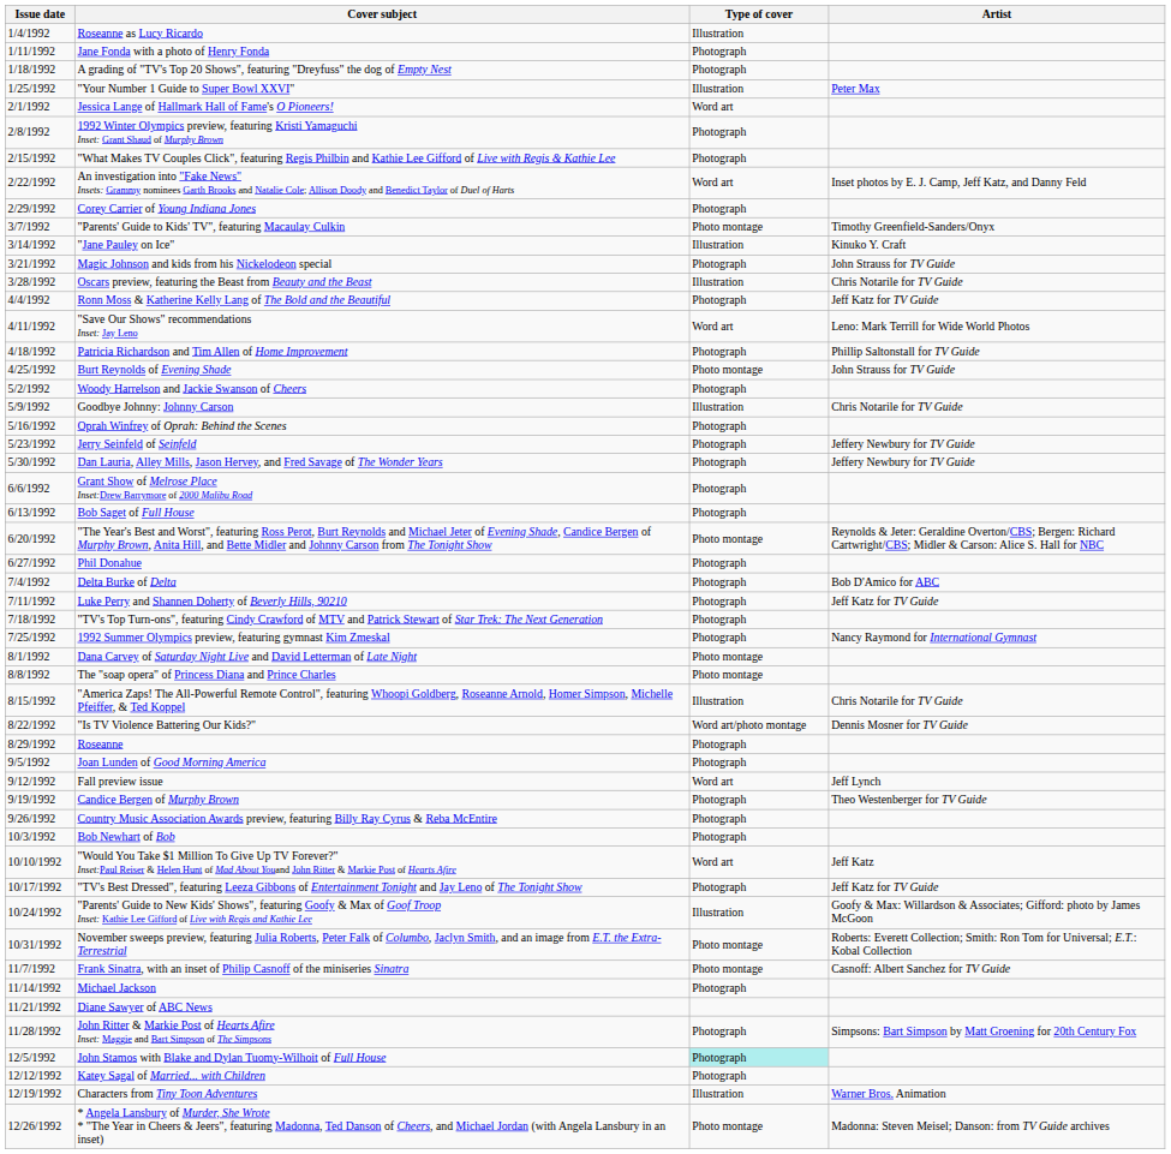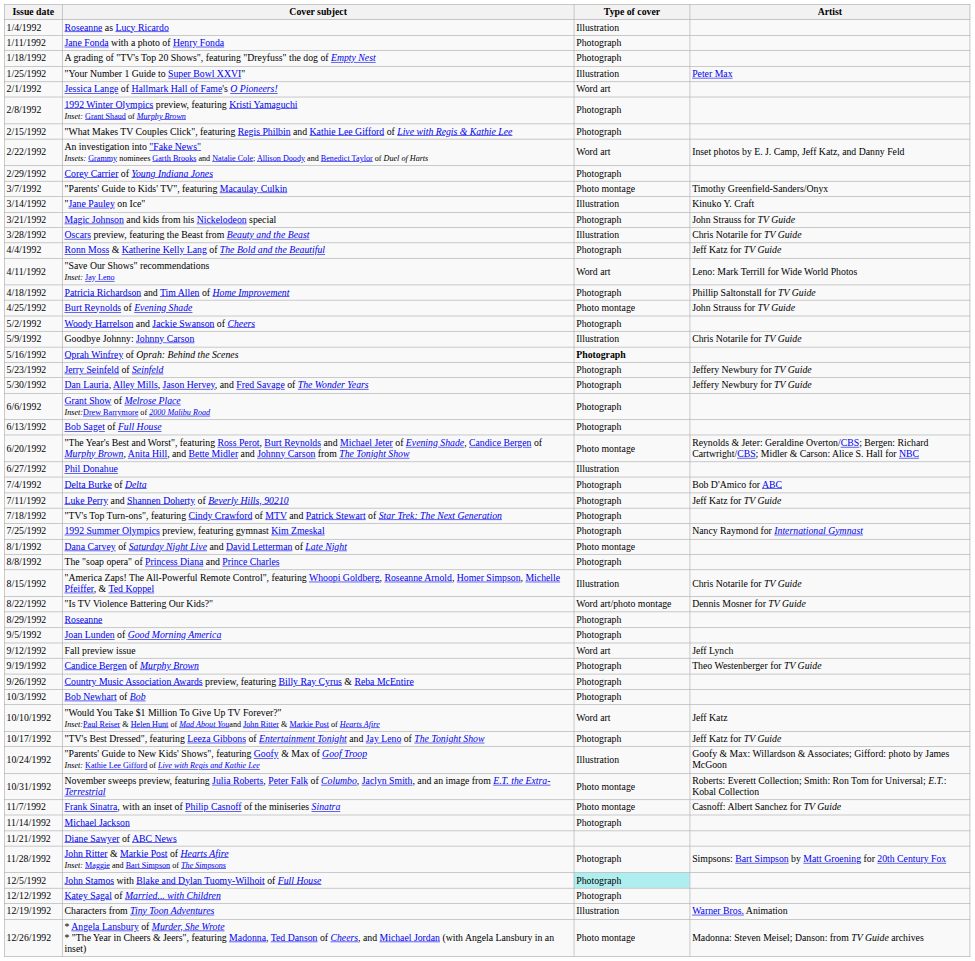Oprah Winfrey of Oprah: Behind the Scenes | Type of cover: normal -> bold
Phil Donahue | Type of cover: Photograph -> Illustration
The "soap opera" of Princess Diana and Prince Charles | Type of cover: Photo montage -> Photograph
